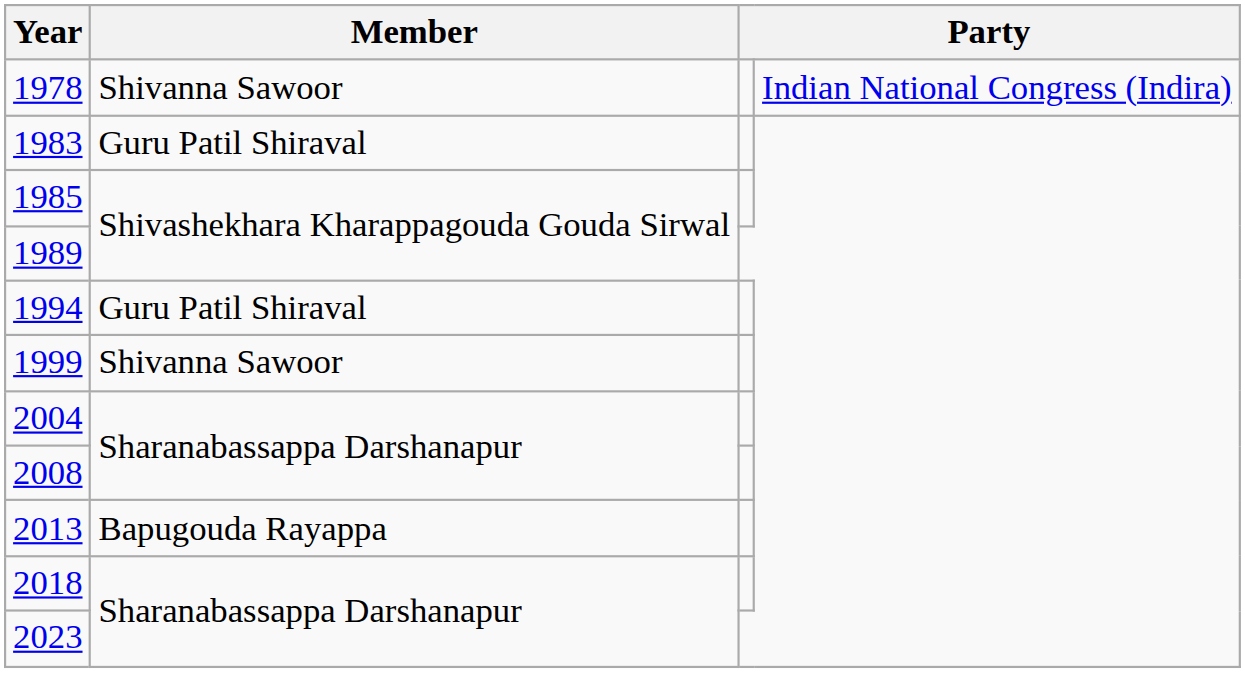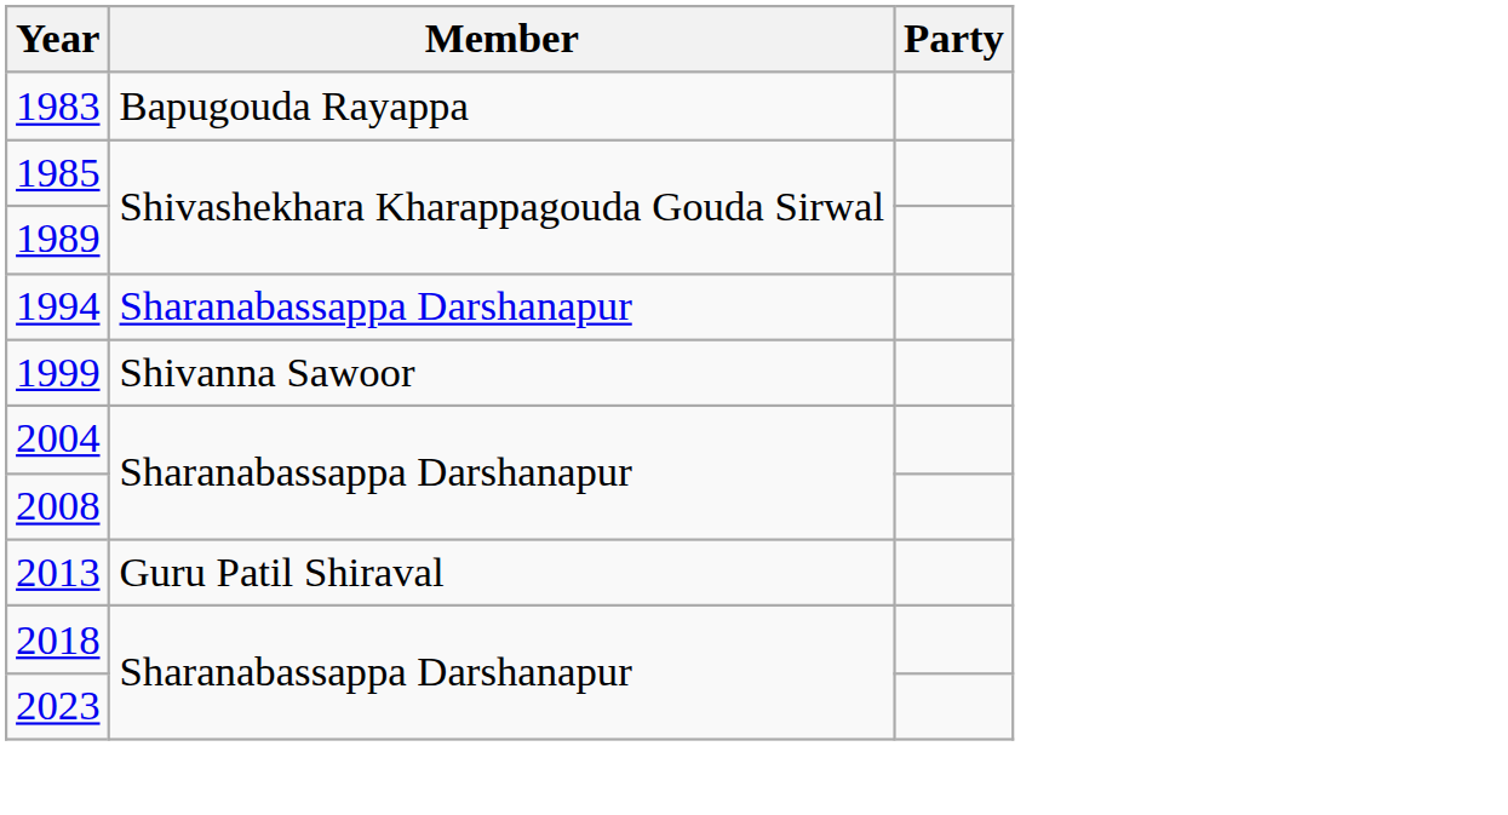- row: 1978 | Shivanna Sawoor | Indian National Congress (Indira)
1983 | Member: Guru Patil Shiraval -> Bapugouda Rayappa
1994 | Member: Guru Patil Shiraval -> Sharanabassappa Darshanapur
2013 | Member: Bapugouda Rayappa -> Guru Patil Shiraval
